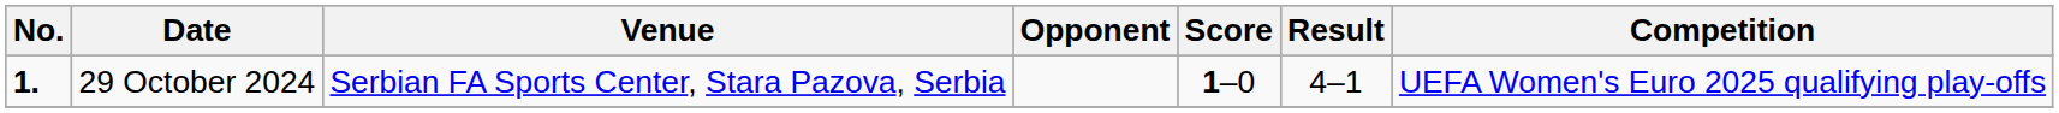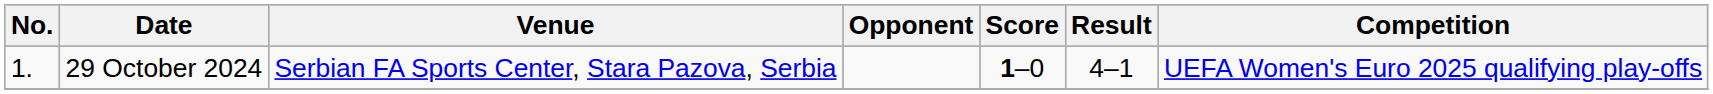29 October 2024 | No.: bold -> normal
